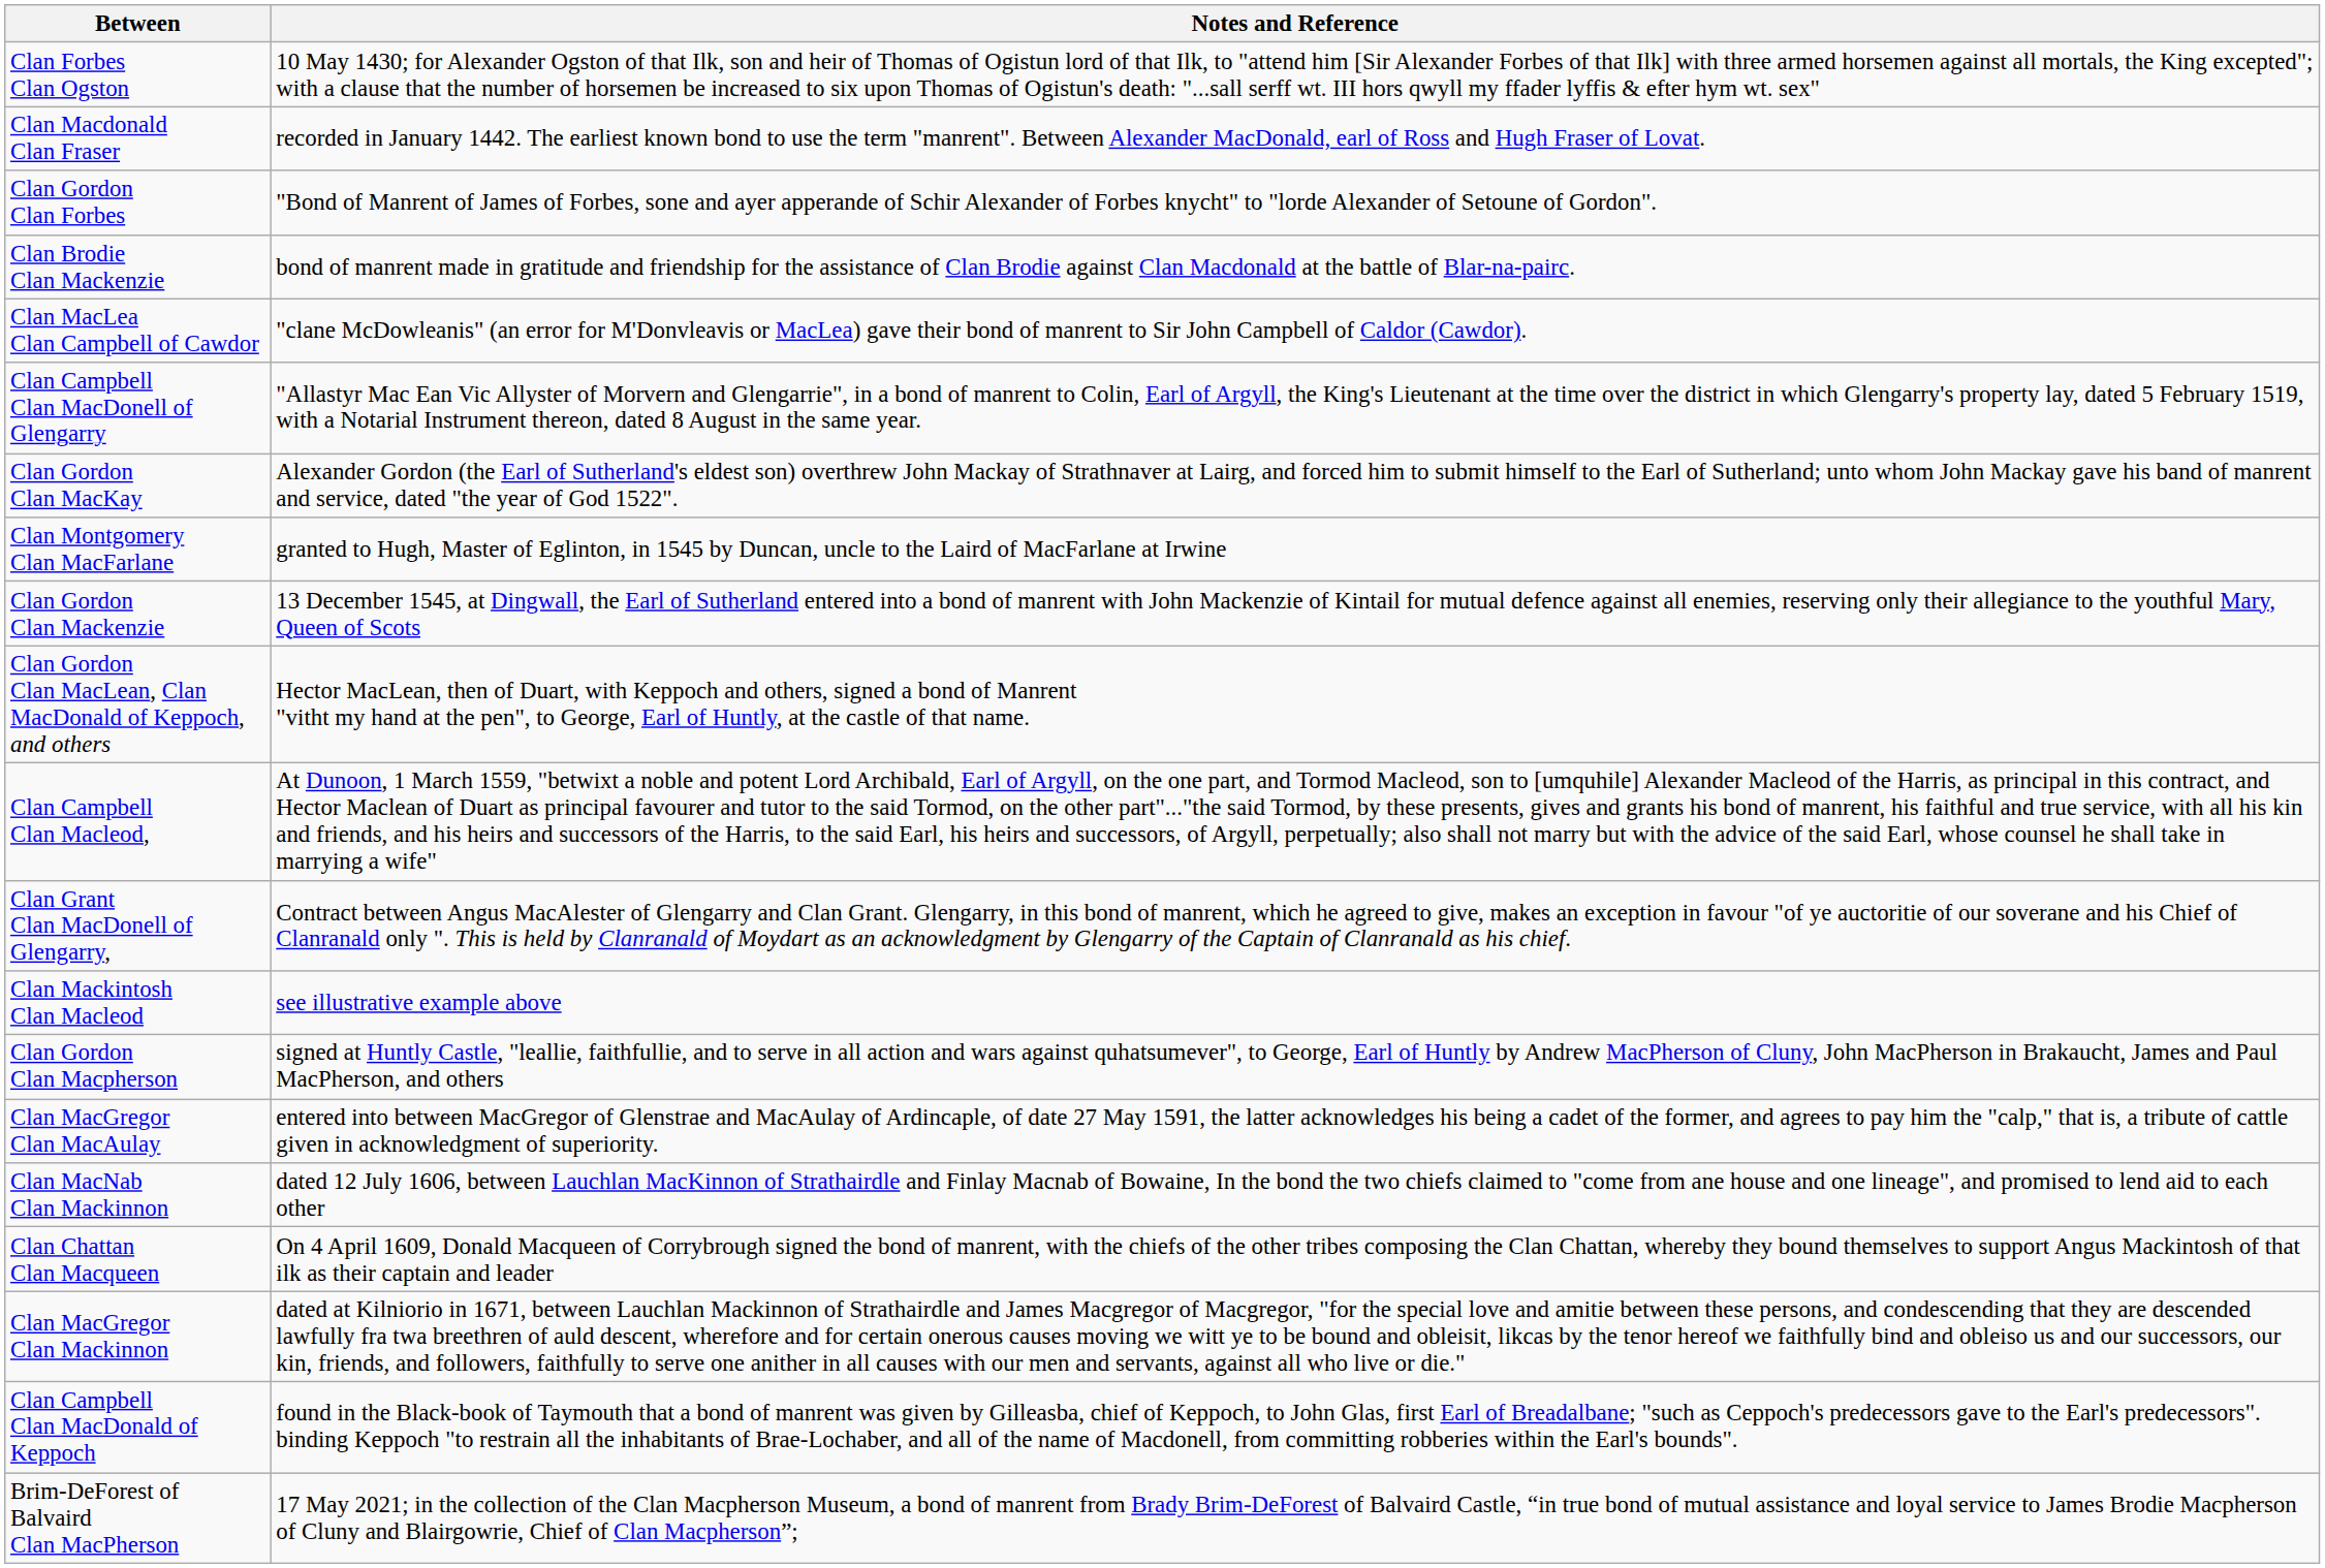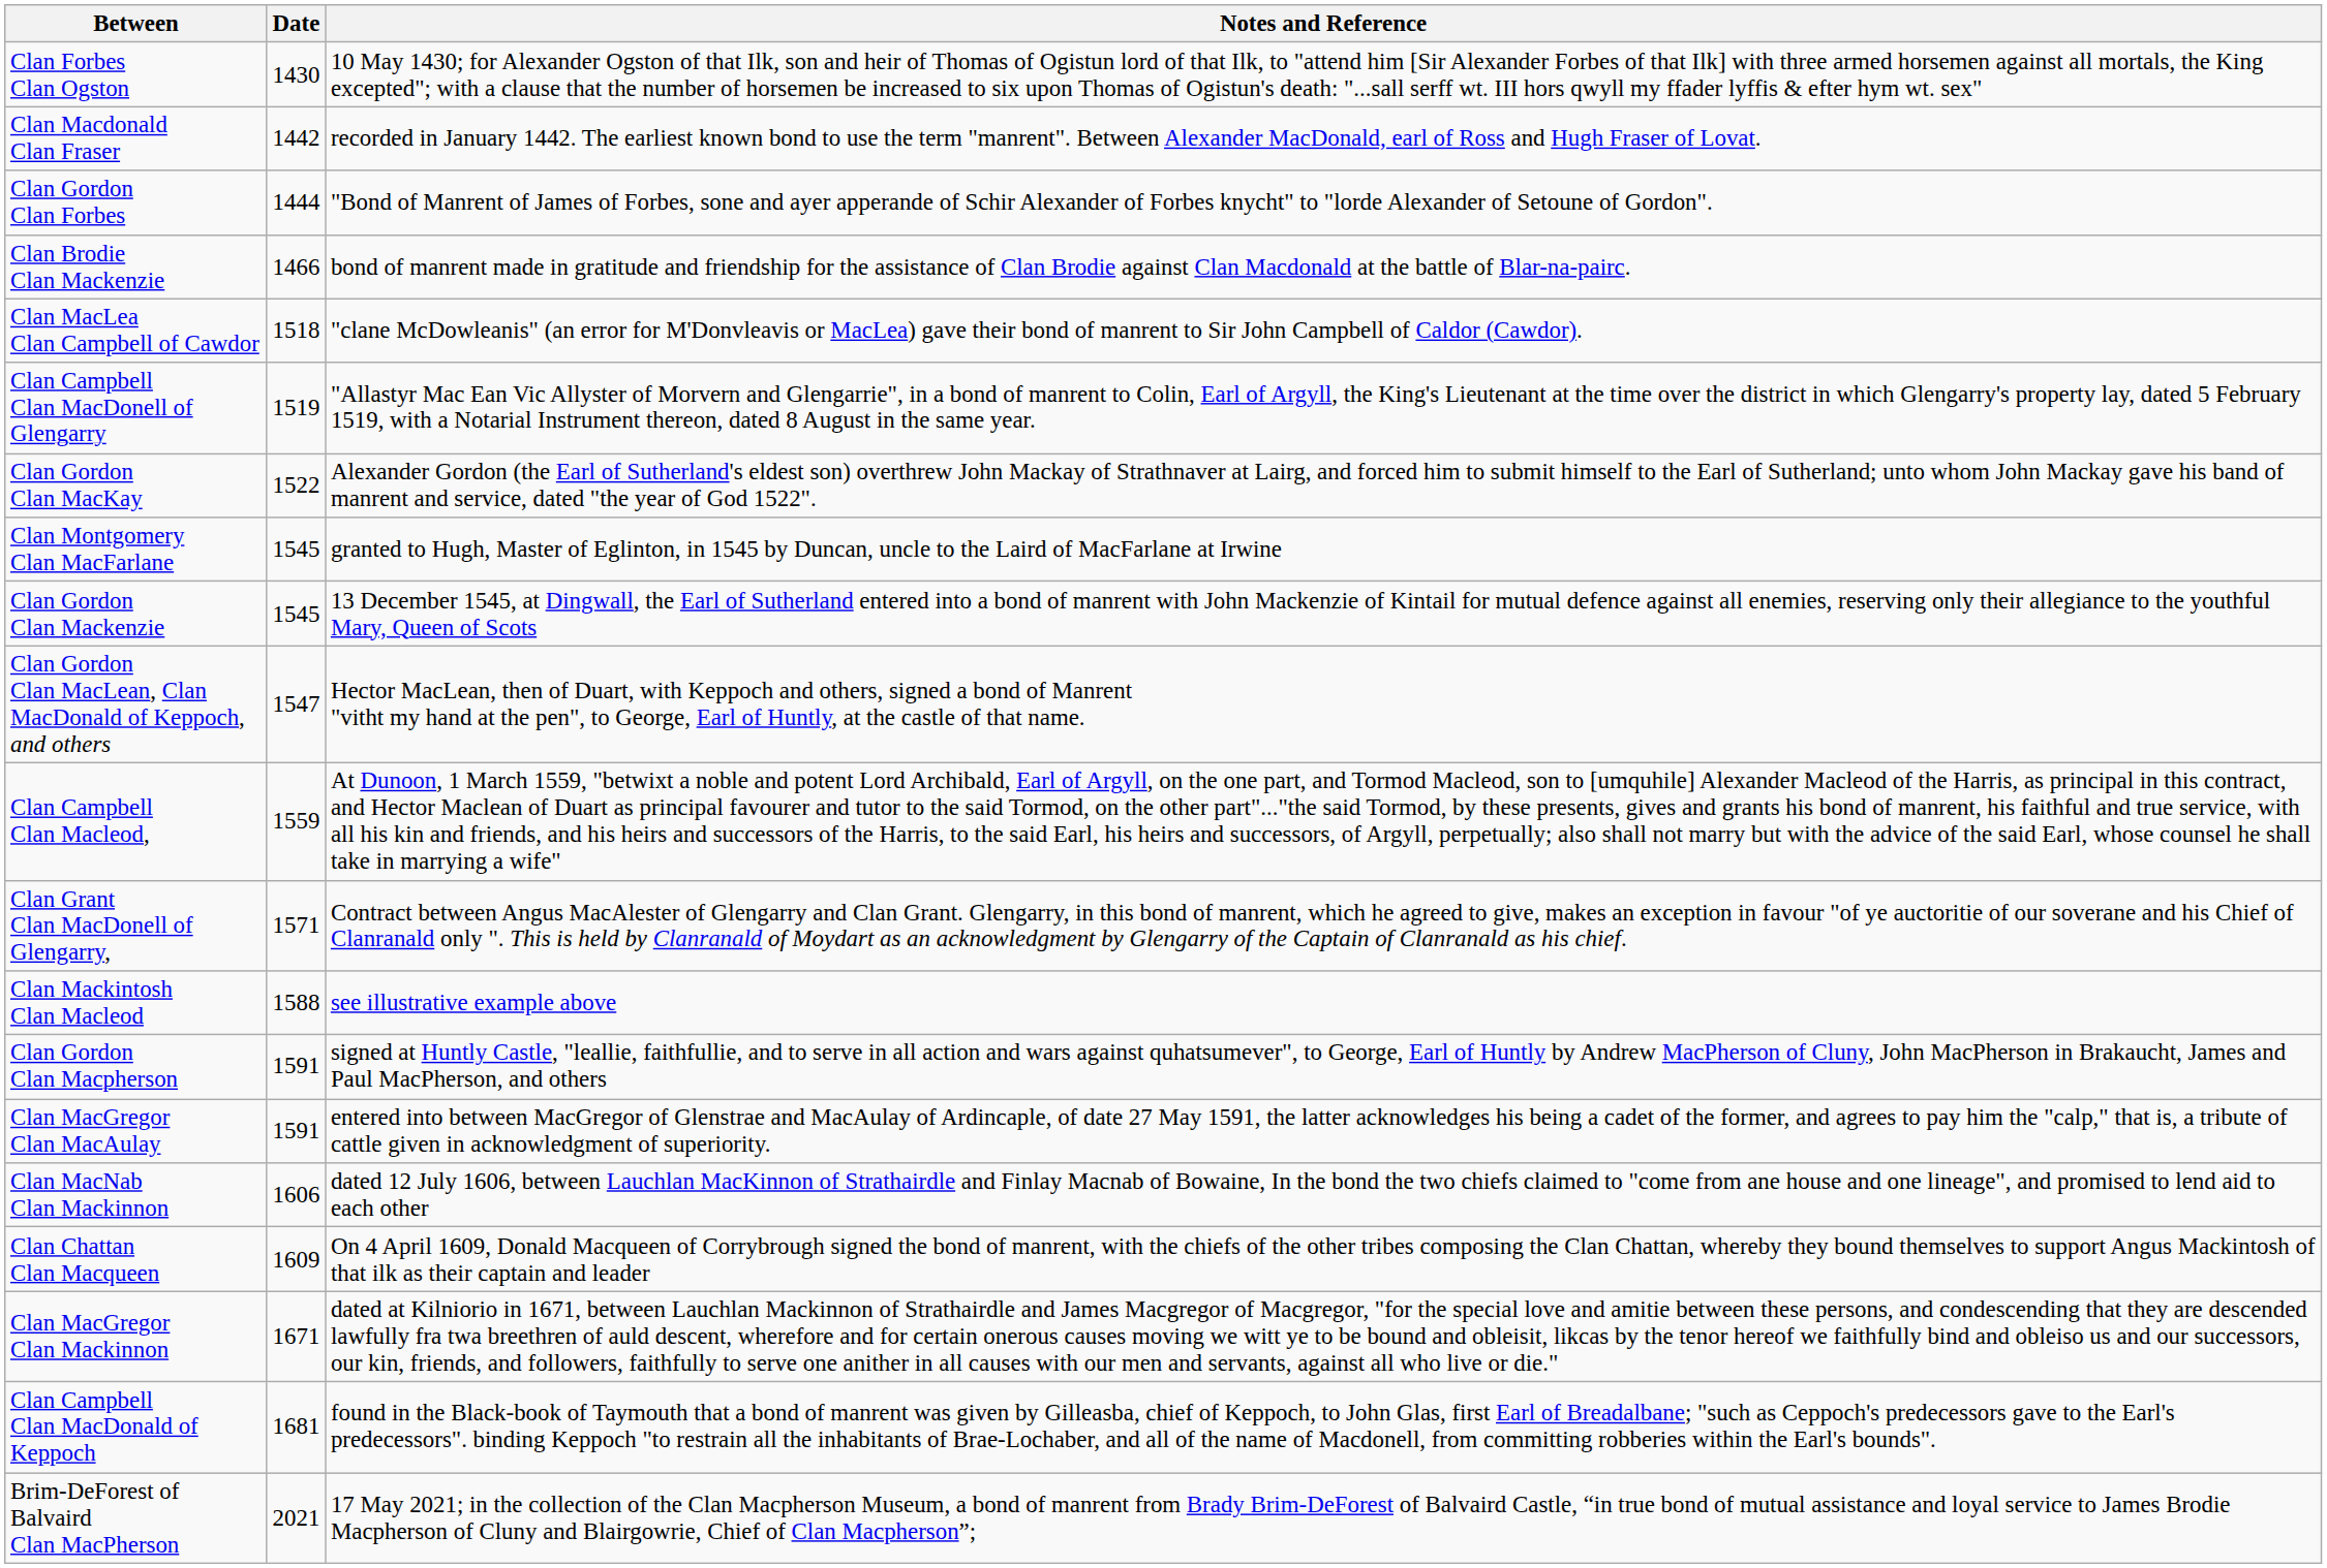+ column: Date | 1430 | 1442 | 1444 | 1466 | 1518 | 1519 | 1522 | 1545 | 1545 | 1547 | 1559 | 1571 | 1588 | 1591 | 1591 | 1606 | 1609 | 1671 | 1681 | 2021
